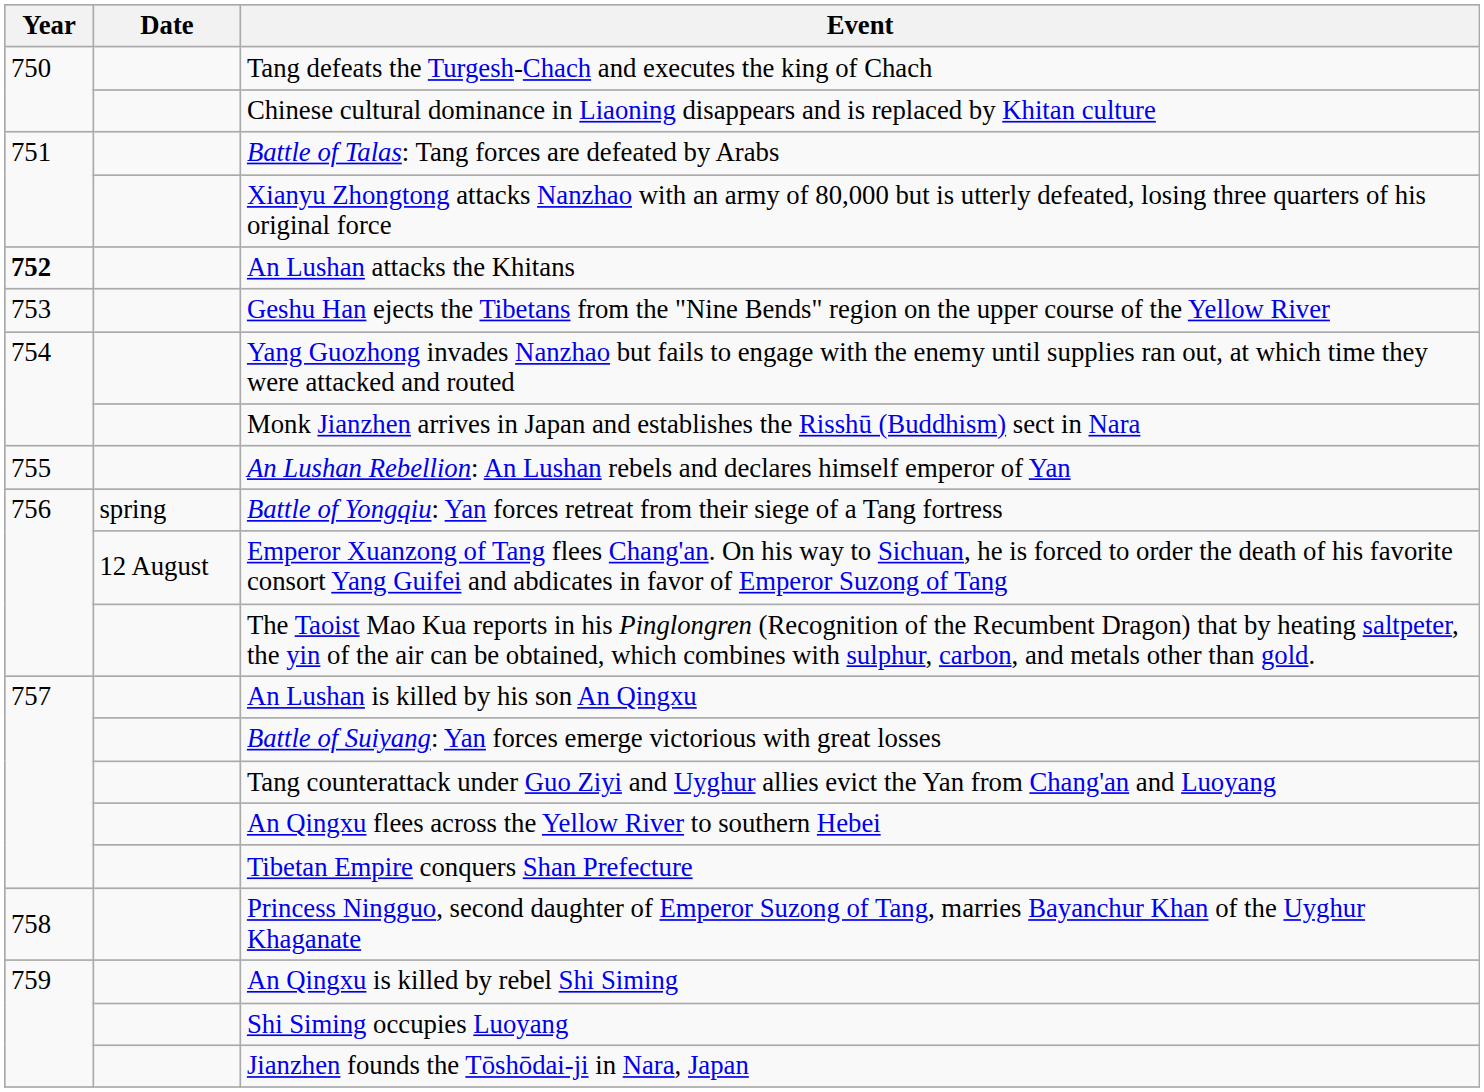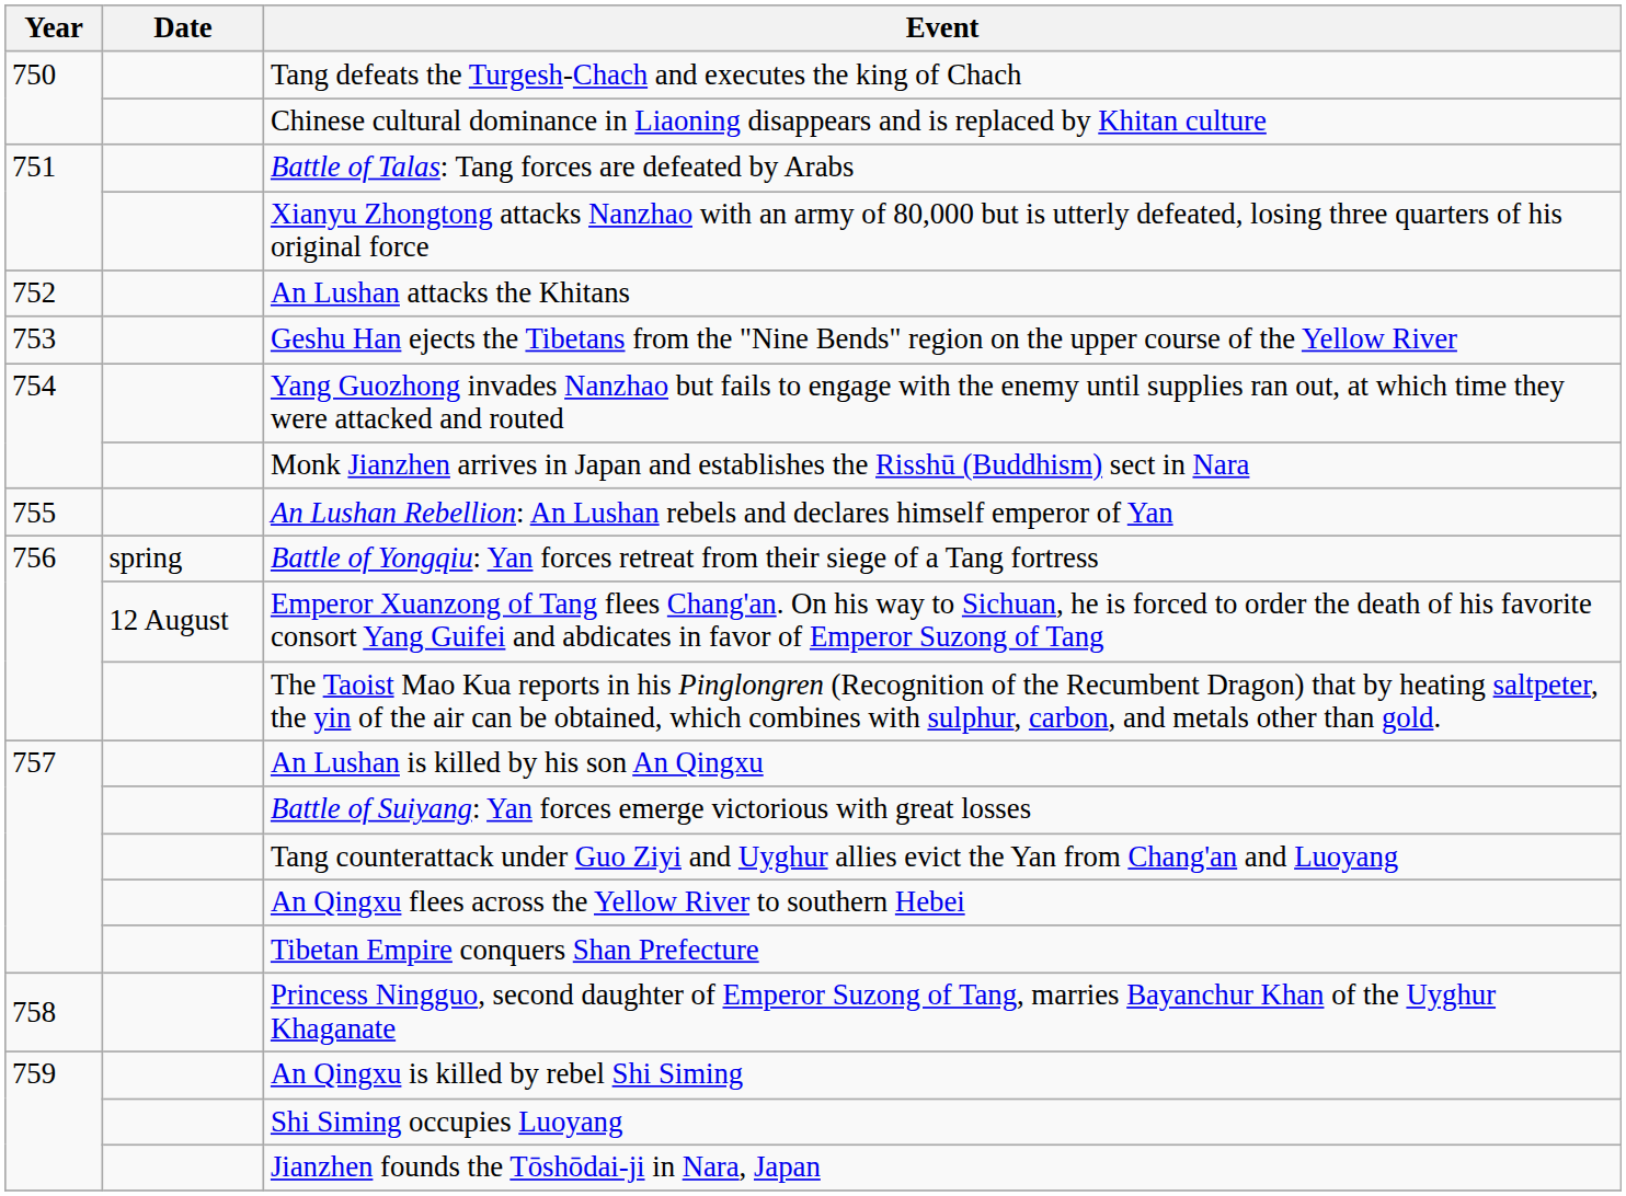An Lushan attacks the Khitans | Year: bold -> normal
